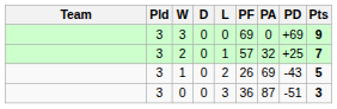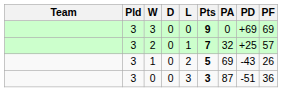columns swapped: PF <-> Pts
